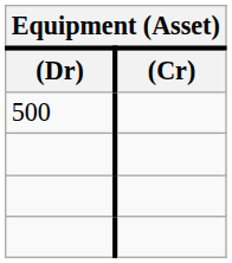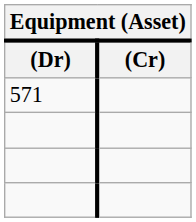row 3 | (Dr): 500 -> 571
